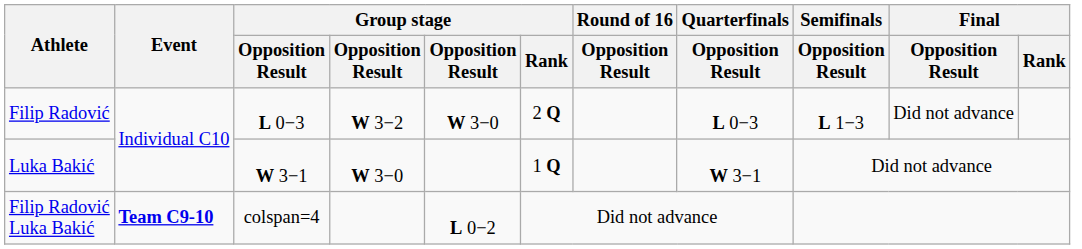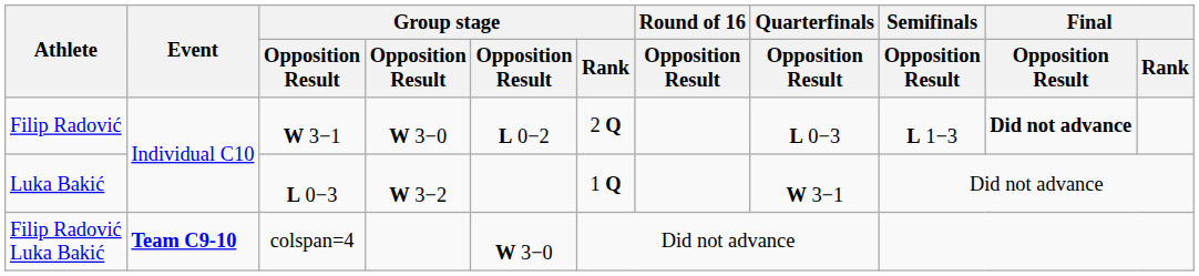Filip Radović | column 3: L 0−3 -> W 3−1
Filip Radović | column 4: W 3−2 -> W 3−0
Filip Radović | column 5: W 3−0 -> L 0−2
Filip Radović | Final / Opposition Result: normal -> bold
Luka Bakić | column 3: W 3−1 -> L 0−3
Luka Bakić | column 4: W 3−0 -> W 3−2
Filip Radović Luka Bakić | column 5: L 0−2 -> W 3−0
